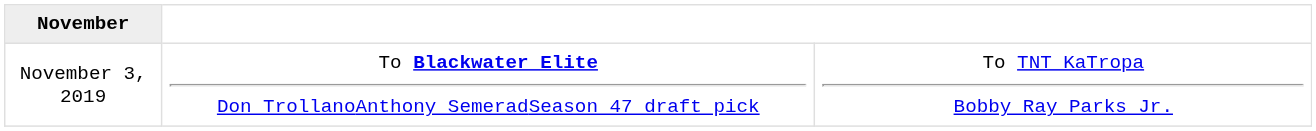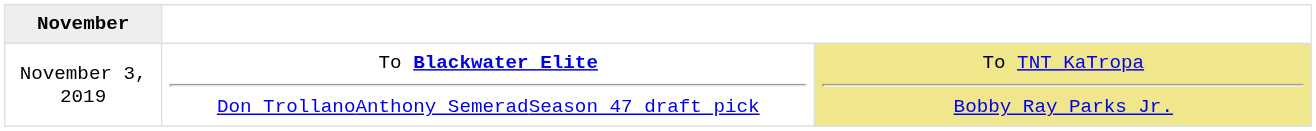November 3, 2019 | column 3: no background -> khaki background
